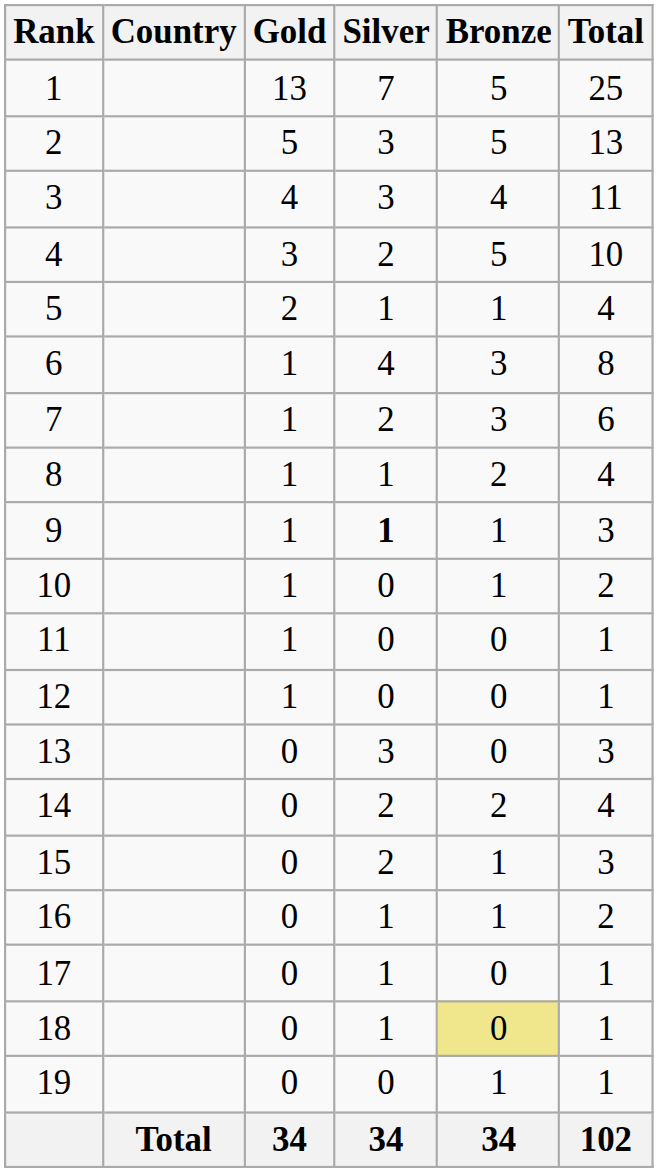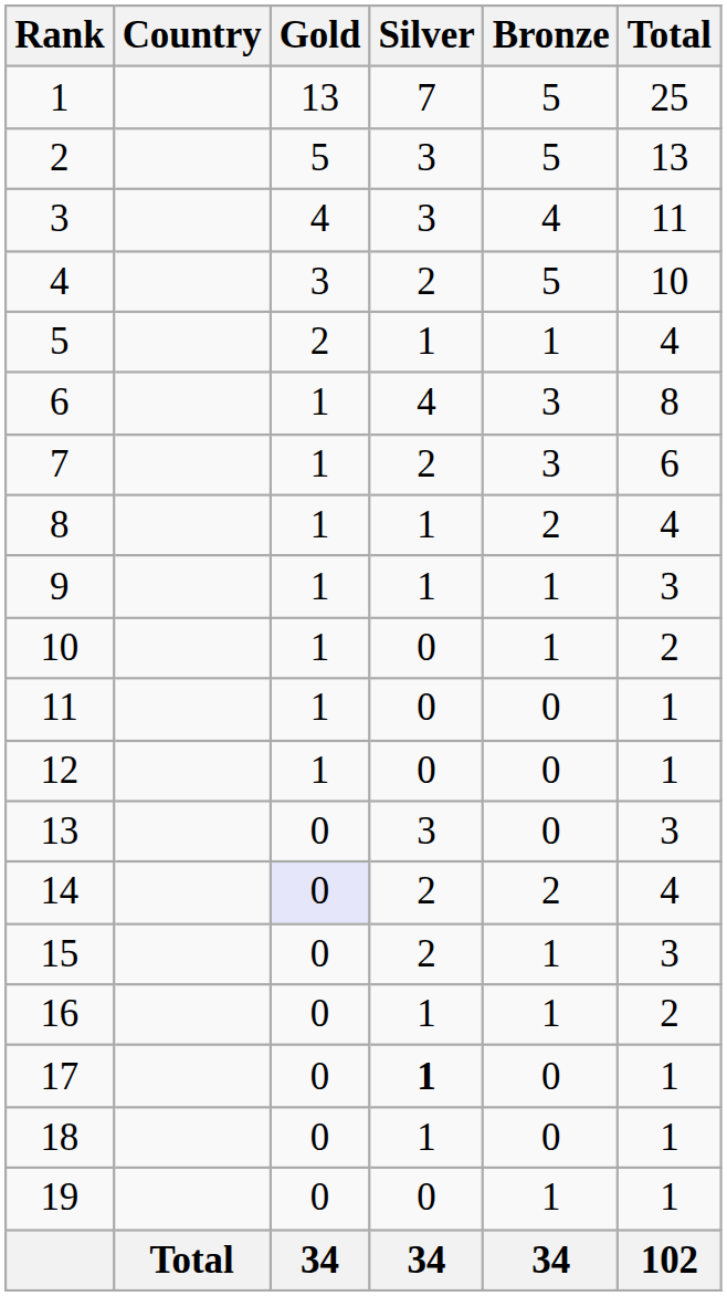9 | Silver: bold -> normal
14 | Gold: no background -> lavender background
17 | Silver: normal -> bold
18 | Bronze: khaki background -> no background
